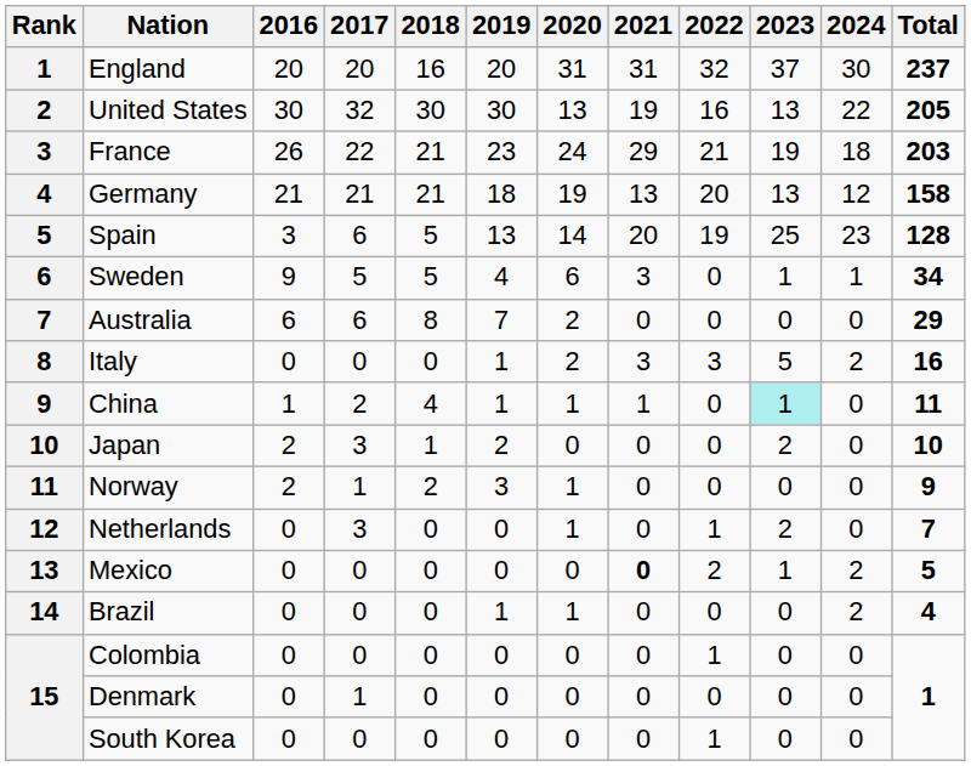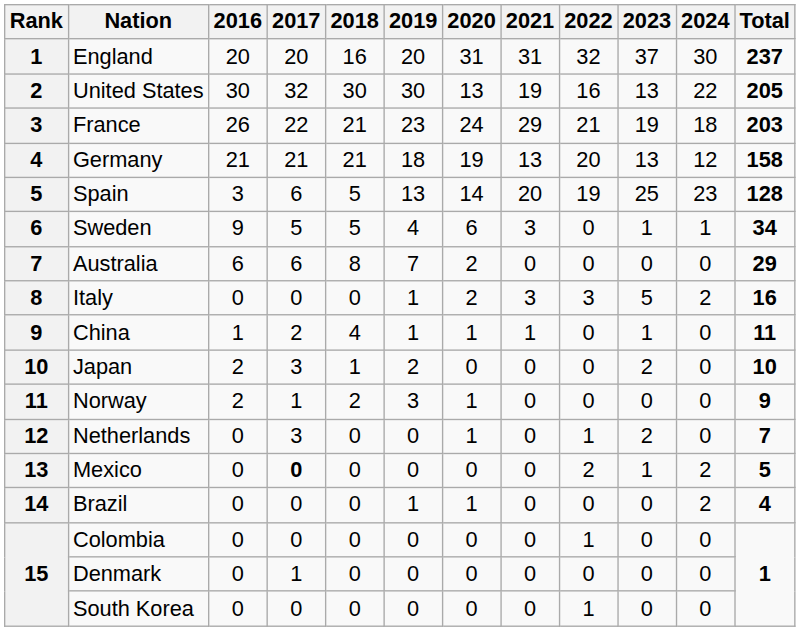China | 2023: paleturquoise background -> no background
Mexico | 2017: normal -> bold
Mexico | 2021: bold -> normal
